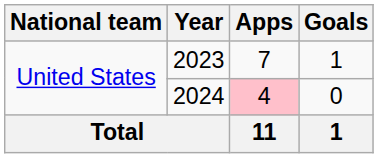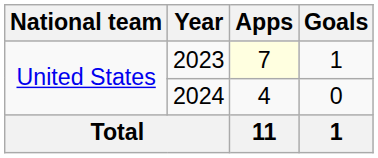2023 | Apps: no background -> lightyellow background
2024 | Apps: pink background -> no background
